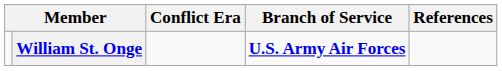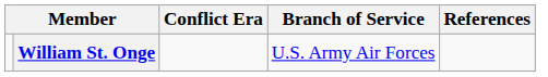William St. Onge | Branch of Service: bold -> normal
